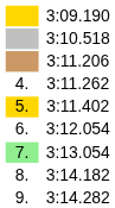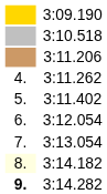3:11.402 | column 1: gold background -> no background
3:13.054 | column 1: lightgreen background -> no background
3:14.182 | column 1: no background -> lightyellow background
3:14.282 | column 1: normal -> bold
